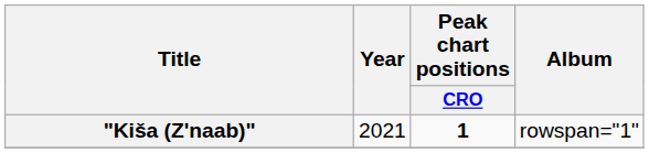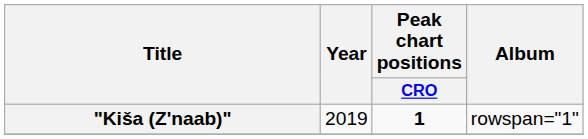"Kiša (Z'naab)" | Year: 2021 -> 2019
